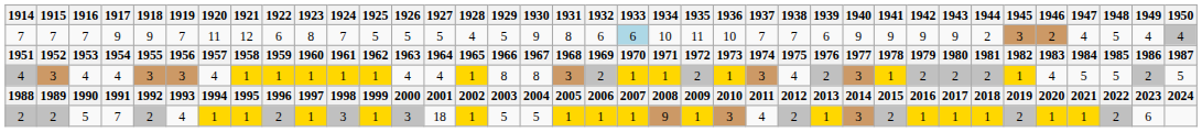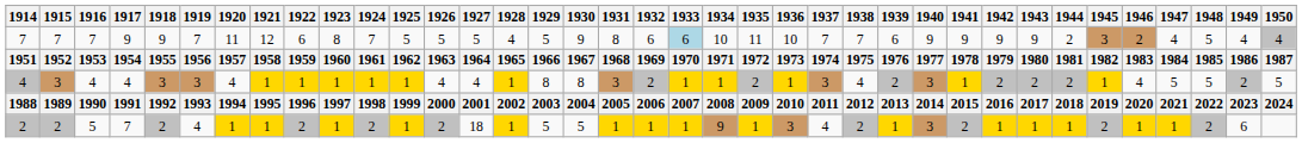row 6 | 1924: 3 -> 2
row 6 | 1926: 3 -> 2
